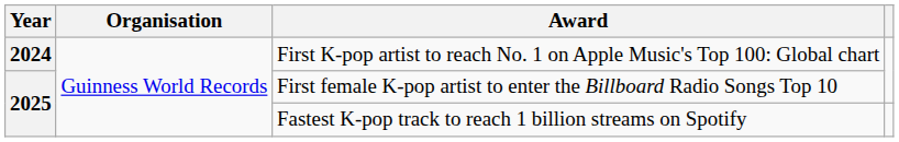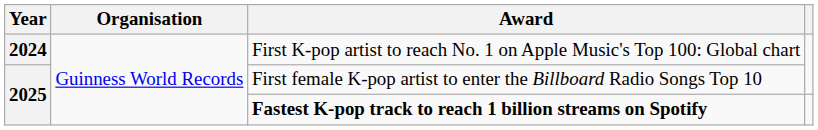Fastest K-pop track to reach 1 billion streams on Spotify | Award: normal -> bold
